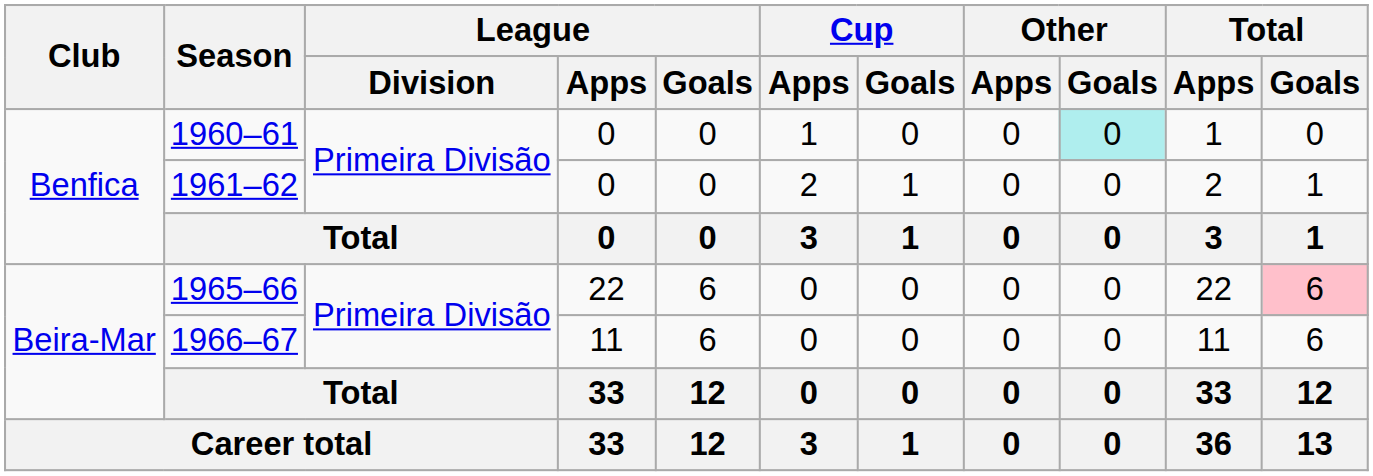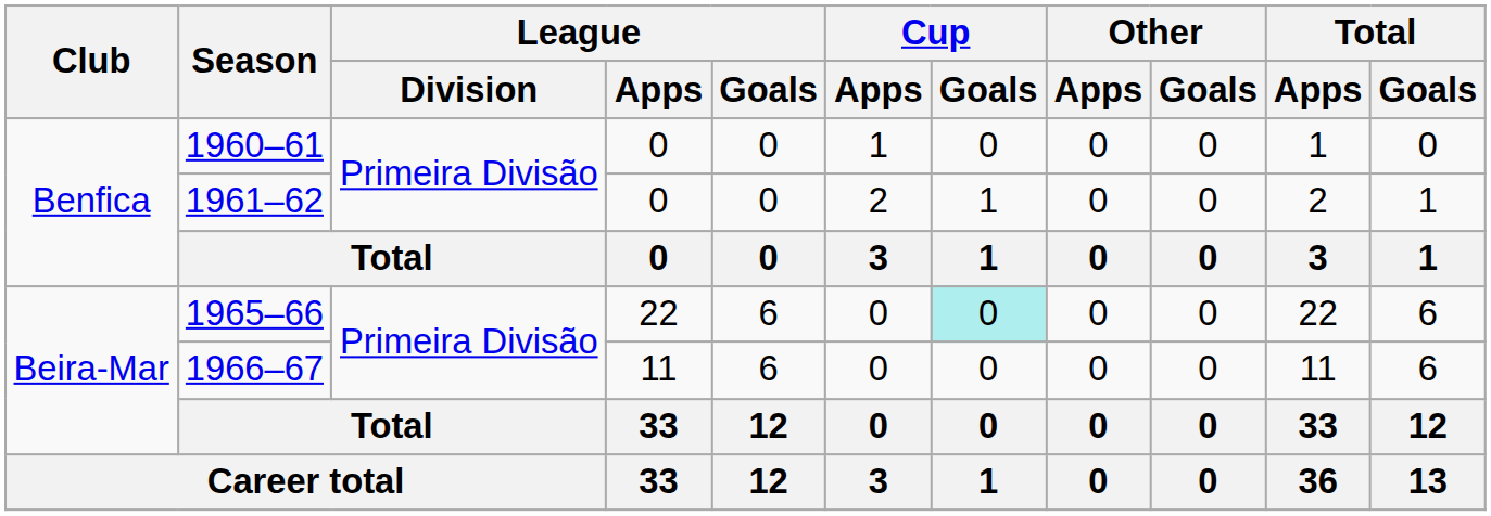1960–61 | Other / Goals: paleturquoise background -> no background
1965–66 | Cup / Goals: no background -> paleturquoise background
1965–66 | Total / Goals: pink background -> no background
